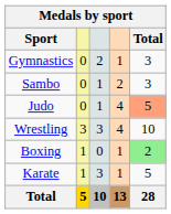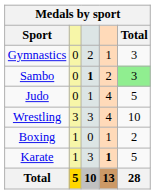Sambo | column 3: normal -> bold
Sambo | Total: no background -> lightgreen background
Judo | Total: lightsalmon background -> no background
Boxing | Total: lightgreen background -> no background
Karate | column 4: normal -> bold
